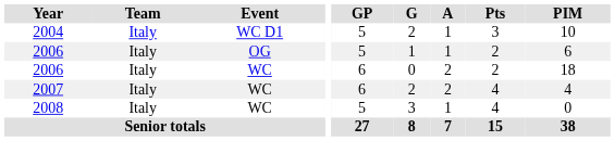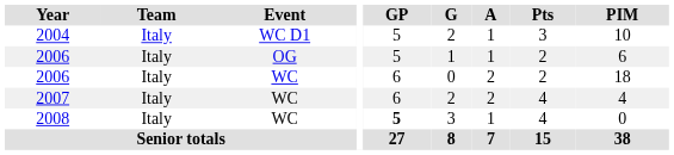2008 | GP: normal -> bold
